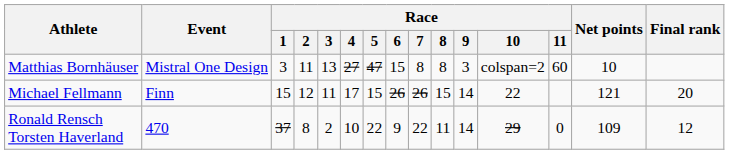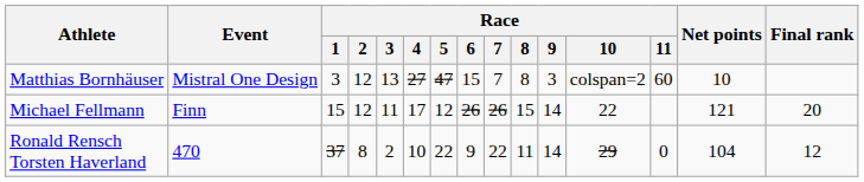Matthias Bornhäuser | Race / 2: 11 -> 12
Matthias Bornhäuser | Race / 7: 8 -> 7
Michael Fellmann | Race / 5: 15 -> 12
Ronald Rensch Torsten Haverland | Net points: 109 -> 104
